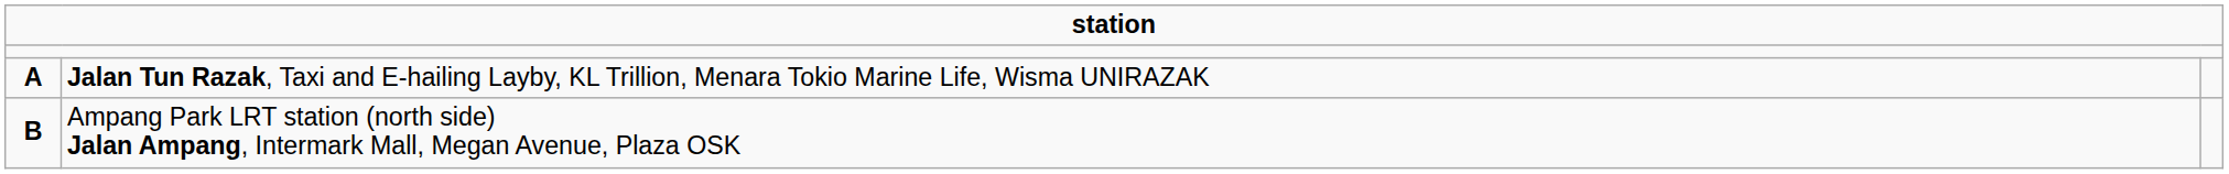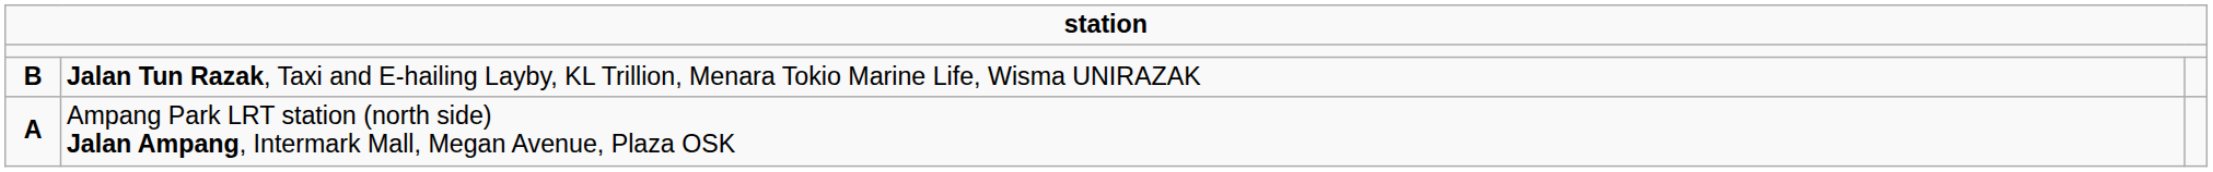row 3 | column 1: A -> B
row 4 | column 1: B -> A
